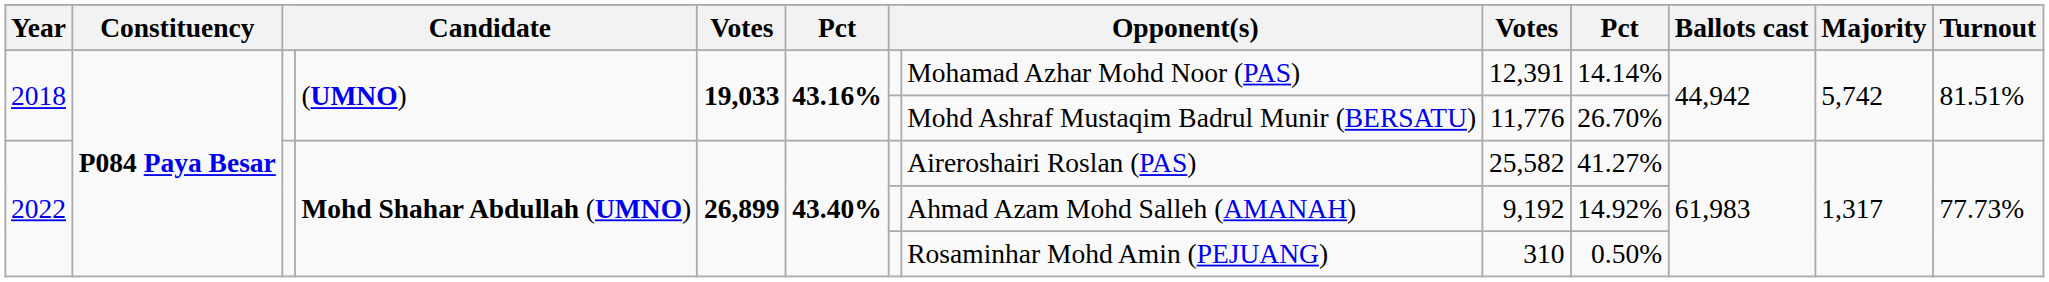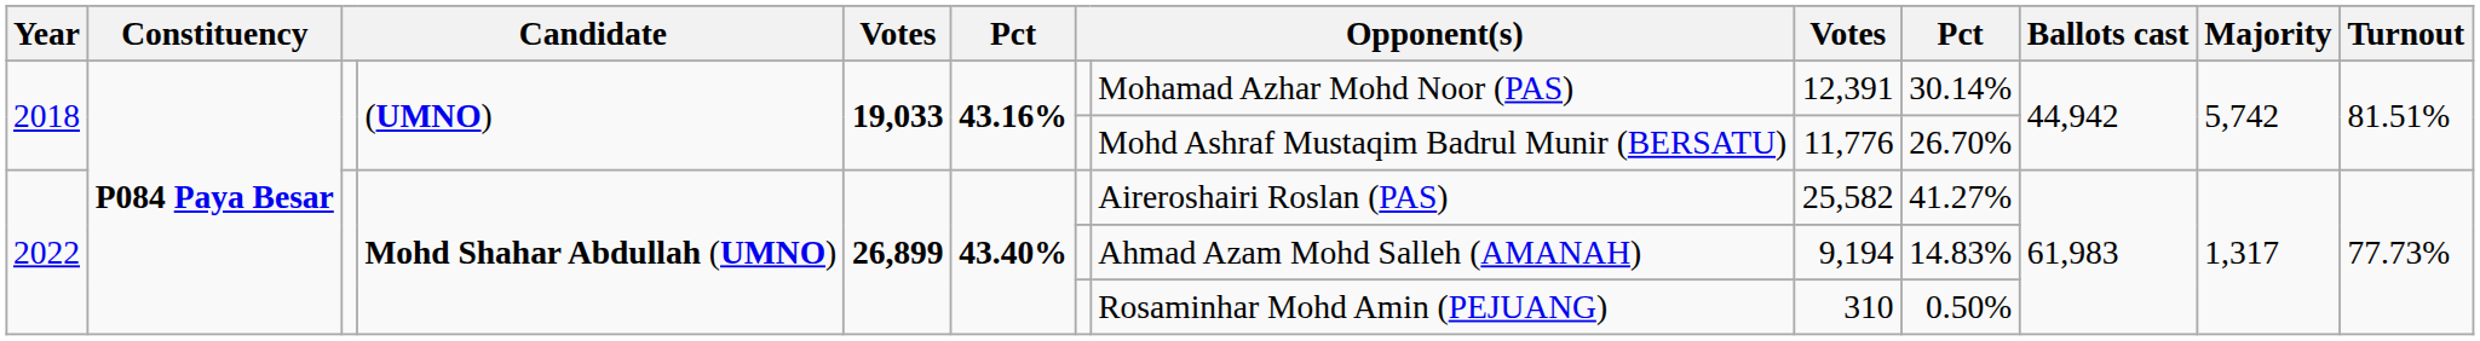row 2 | column 10: 14.14% -> 30.14%
row 5 | column 9: 9,192 -> 9,194
row 5 | column 10: 14.92% -> 14.83%
